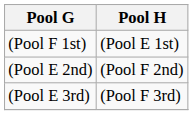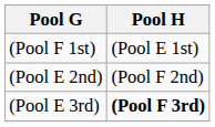(Pool E 3rd) | Pool H: normal -> bold
